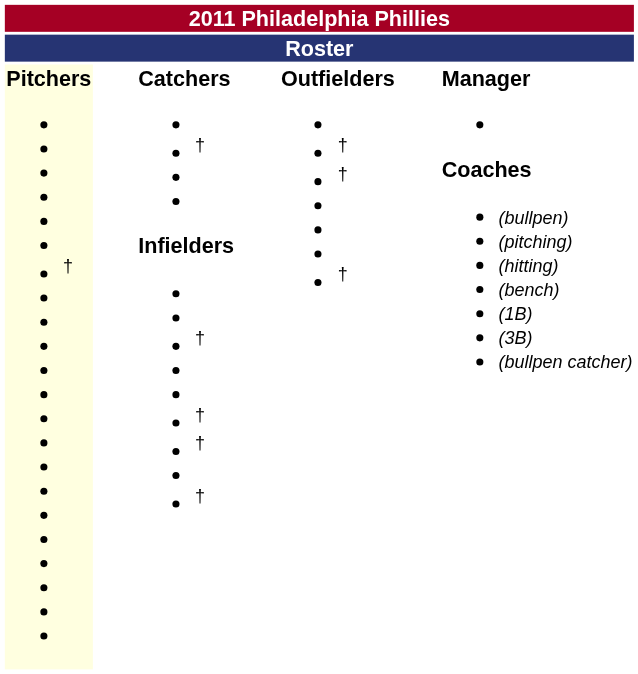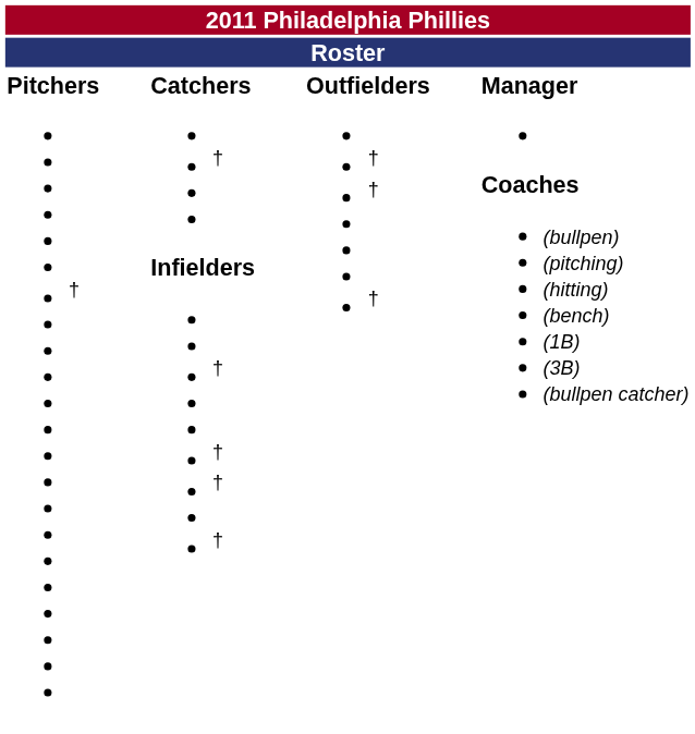Pitchers † | column 1: lightyellow background -> no background
